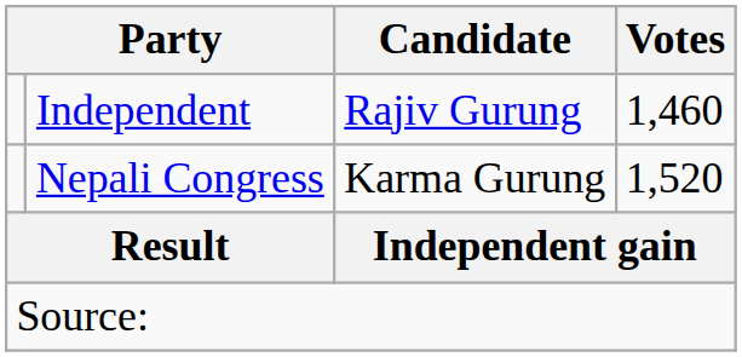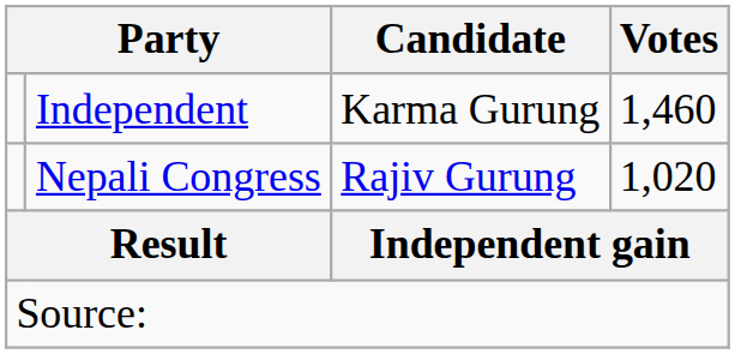Independent | Candidate: Rajiv Gurung -> Karma Gurung
Nepali Congress | Candidate: Karma Gurung -> Rajiv Gurung
Nepali Congress | Votes: 1,520 -> 1,020
